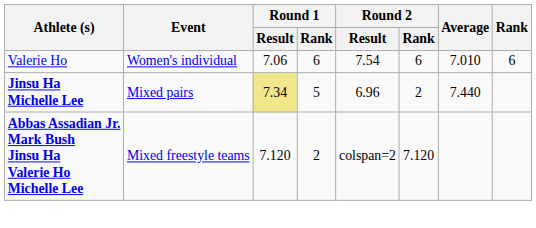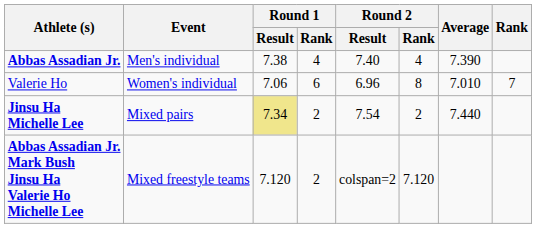+ row: Abbas Assadian Jr. | Men's individual | 7.38 | 4 | 7.40 | 4 | 7.390
Valerie Ho | Round 2 / Result: 7.54 -> 6.96
Valerie Ho | Round 2 / Rank: 6 -> 8
Valerie Ho | Rank: 6 -> 7
Jinsu Ha Michelle Lee | Round 1 / Rank: 5 -> 2
Jinsu Ha Michelle Lee | Round 2 / Result: 6.96 -> 7.54
